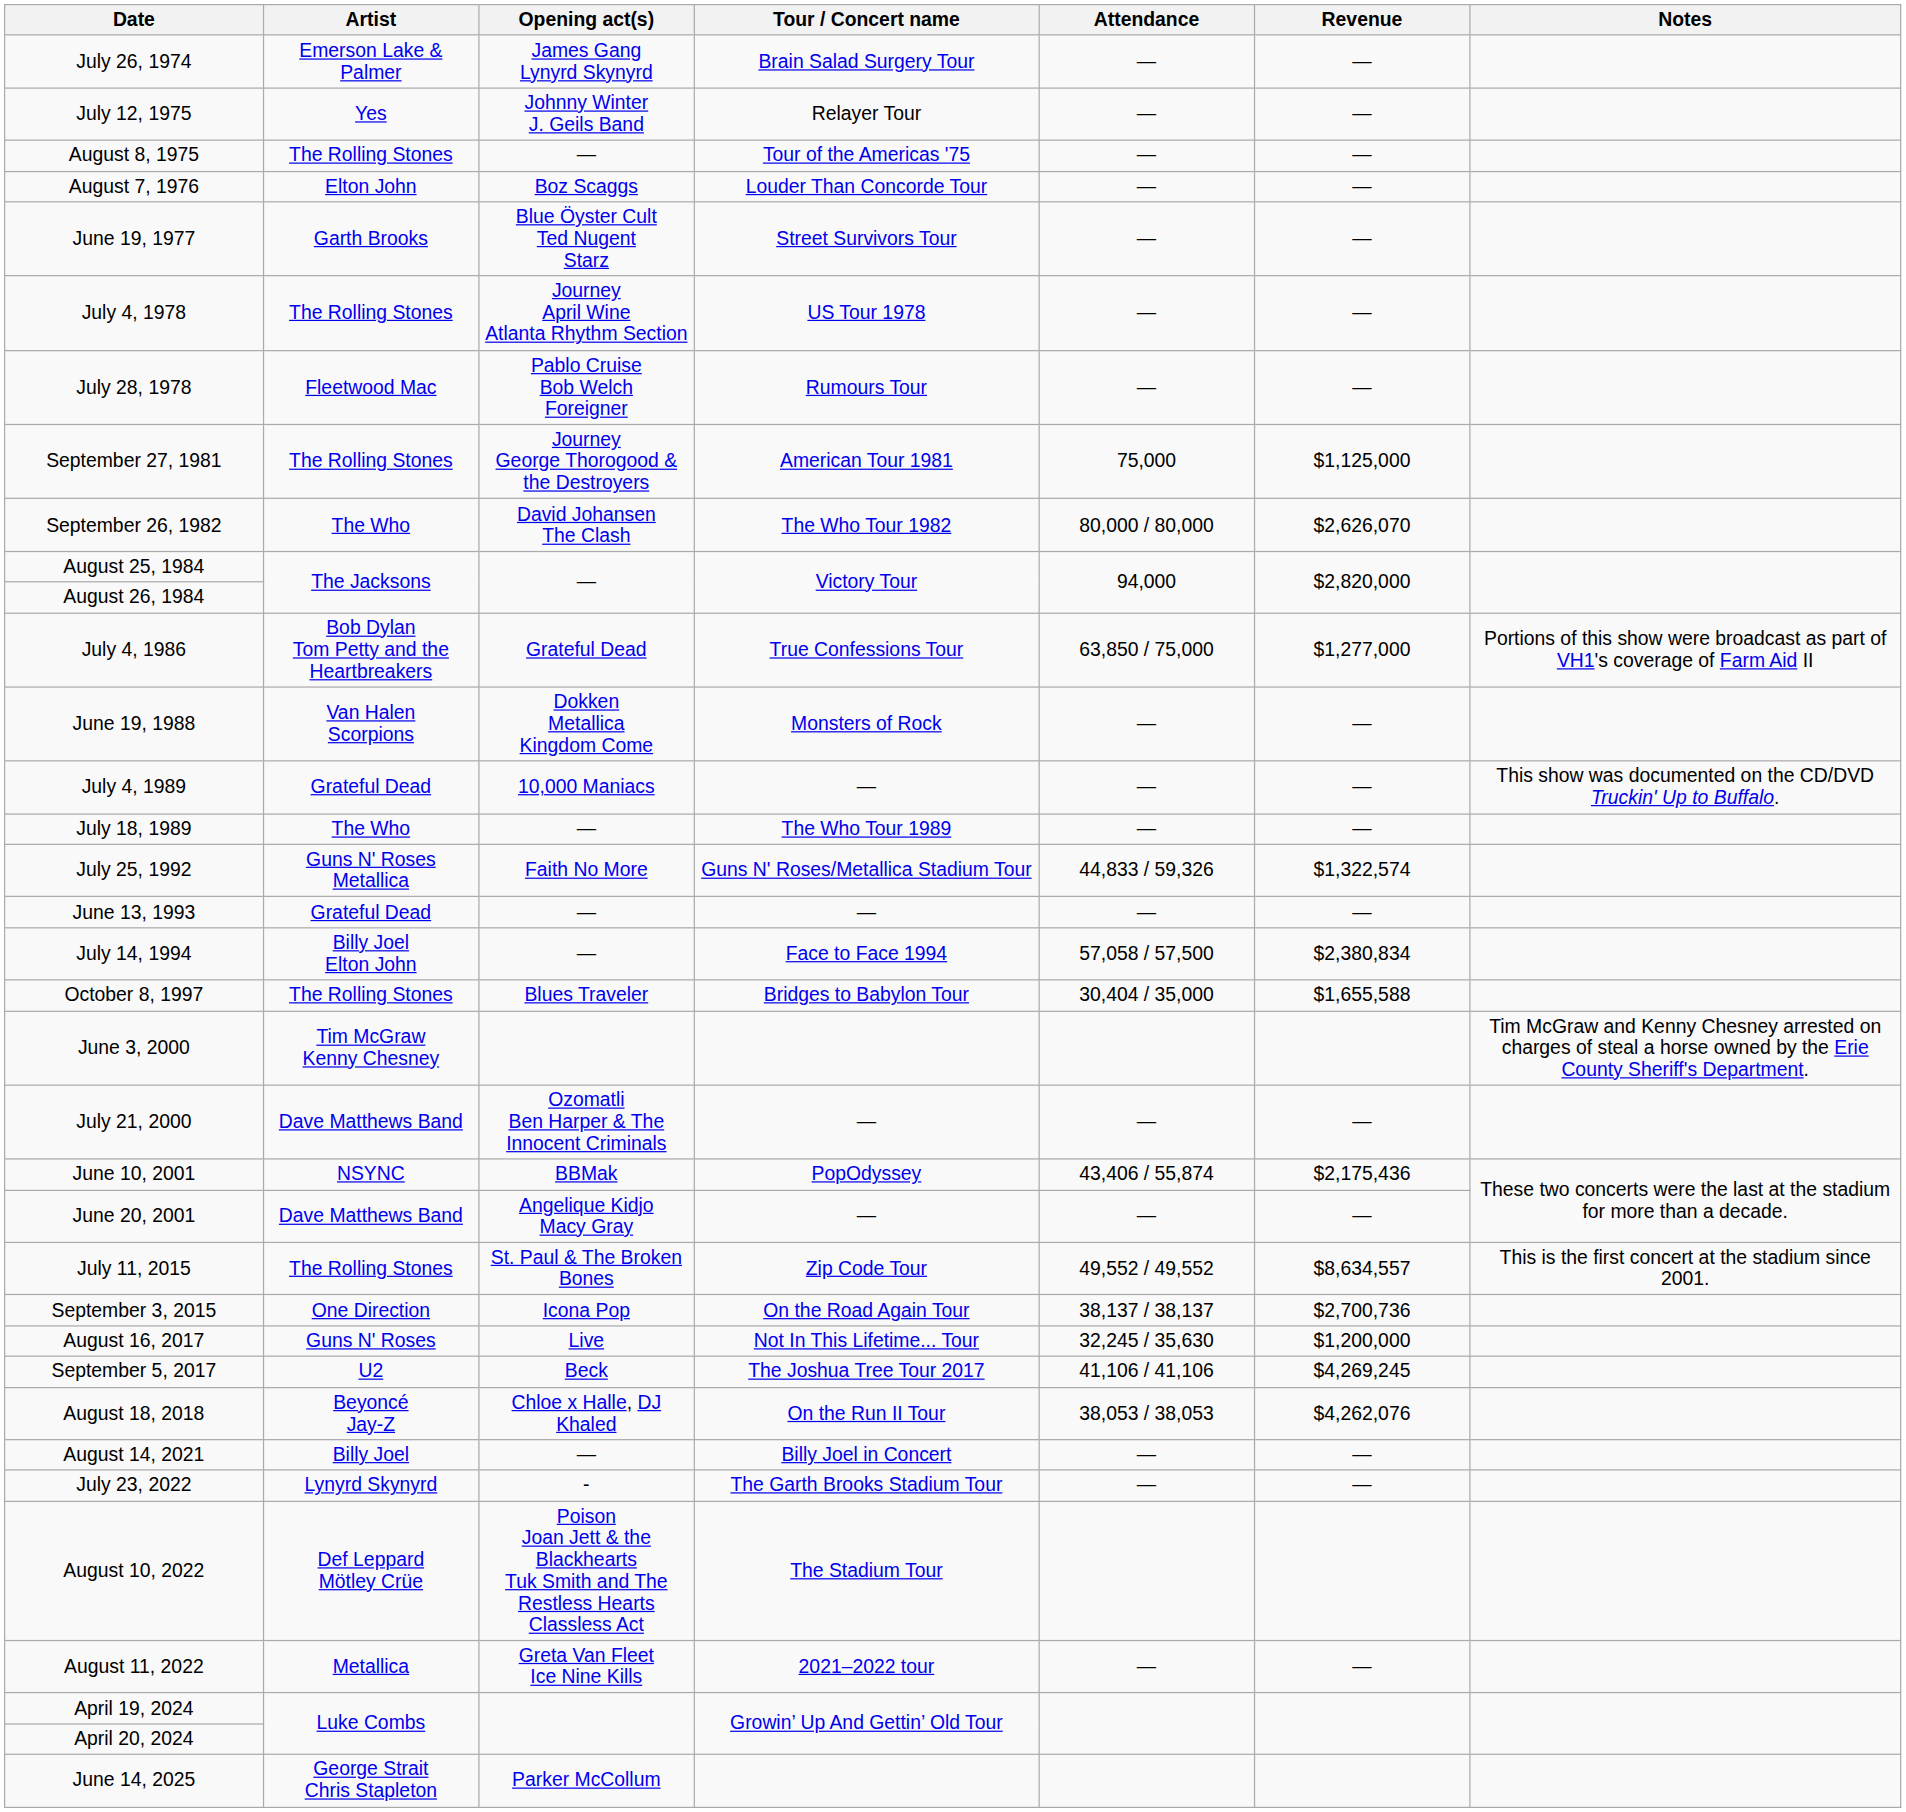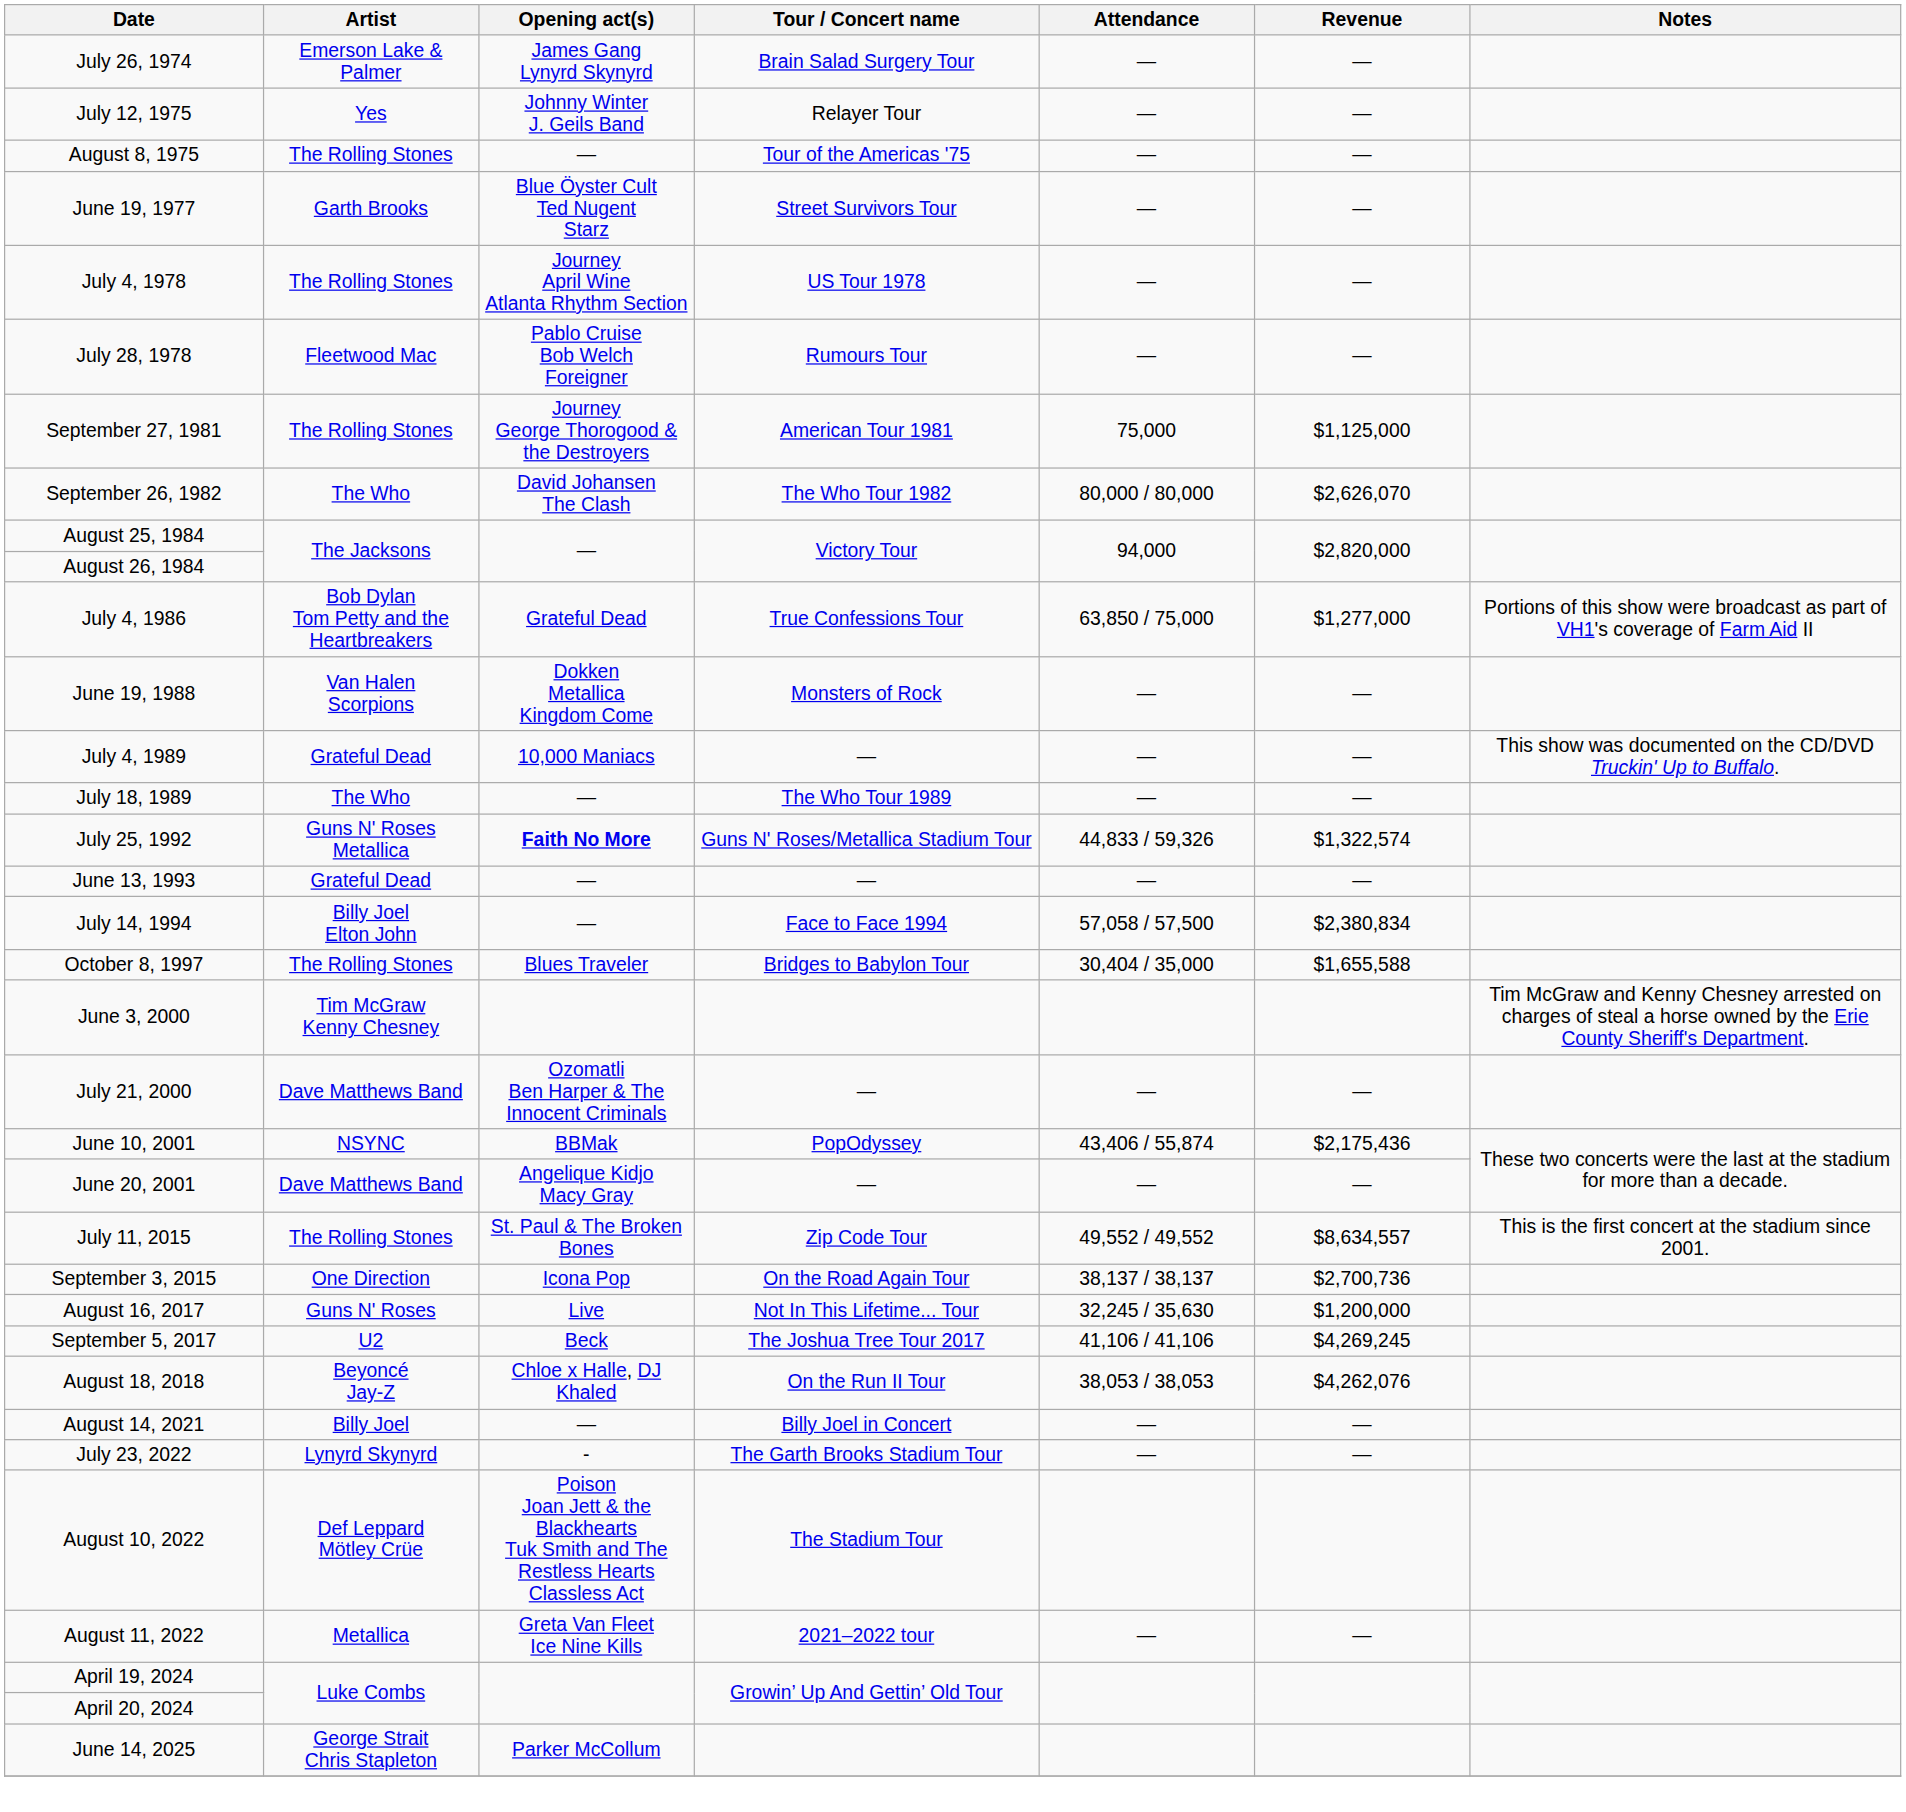- row: August 7, 1976 | Elton John | Boz Scaggs | Louder Than Concorde Tour | — | —
July 25, 1992 | Opening act(s): normal -> bold
